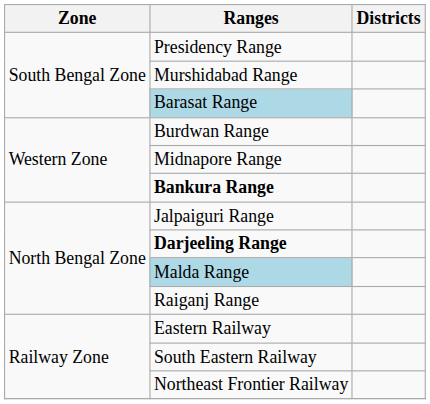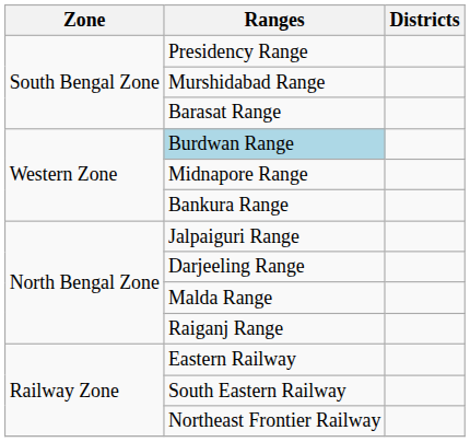Barasat Range | Ranges: lightblue background -> no background
Burdwan Range | Ranges: no background -> lightblue background
Bankura Range | Ranges: bold -> normal
Darjeeling Range | Ranges: bold -> normal
Malda Range | Ranges: lightblue background -> no background
